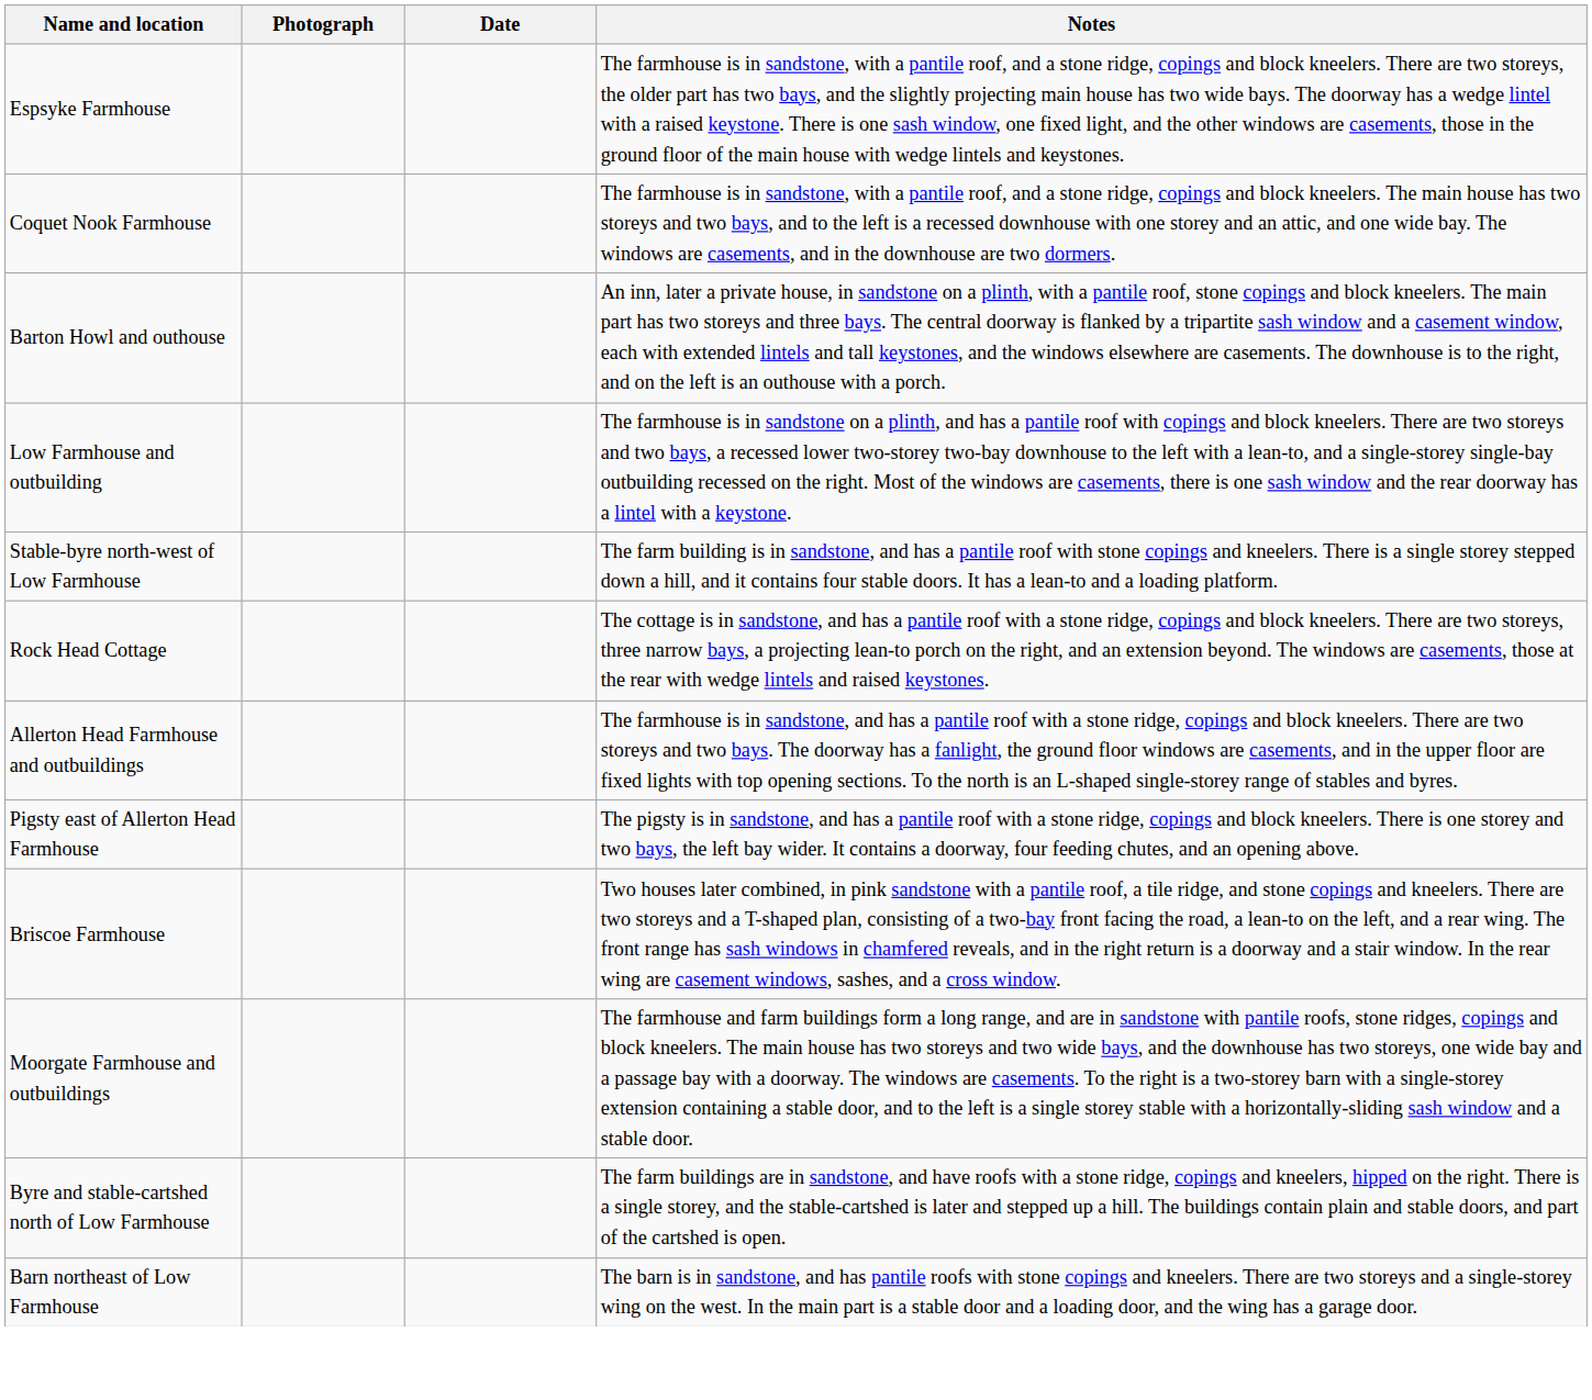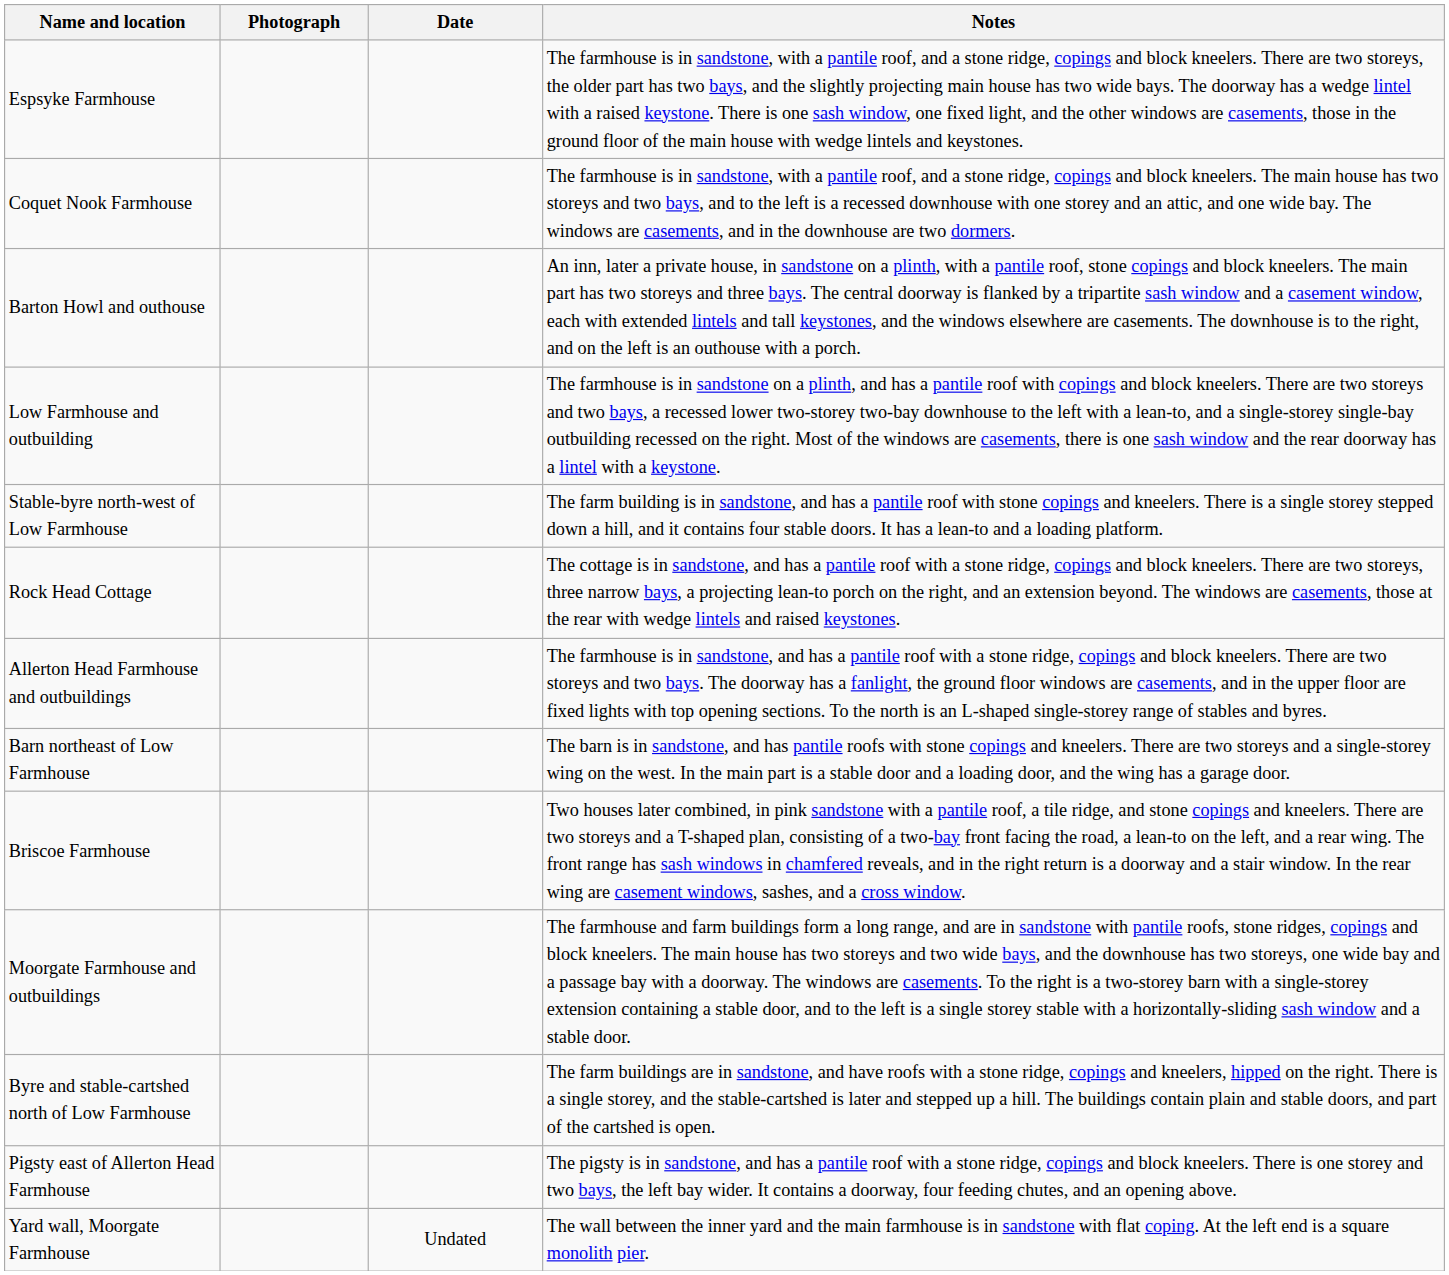rows swapped: Pigsty east of Allerton Head Farmhouse <-> Barn northeast of Low Farmhouse
+ row: Yard wall, Moorgate Farmhouse | Undated | The wall between the inner yard and the main farmhouse is in sandstone with flat coping. At the left end is a square monolith pier.
